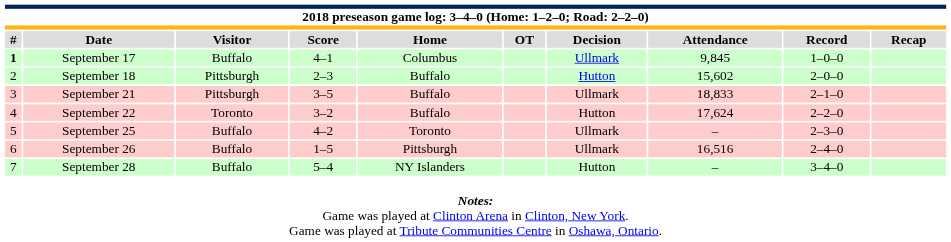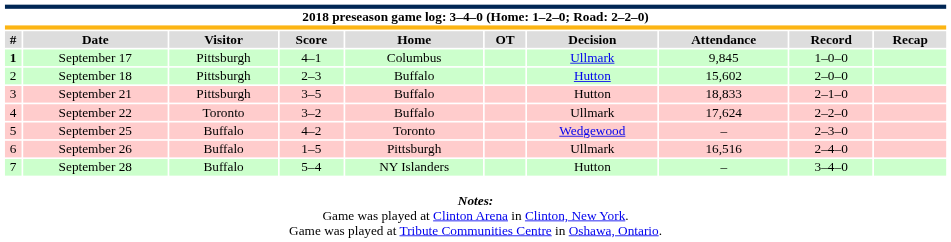September 17 | Visitor: Buffalo -> Pittsburgh
September 21 | Decision: Ullmark -> Hutton
September 22 | Decision: Hutton -> Ullmark
September 25 | Decision: Ullmark -> Wedgewood
